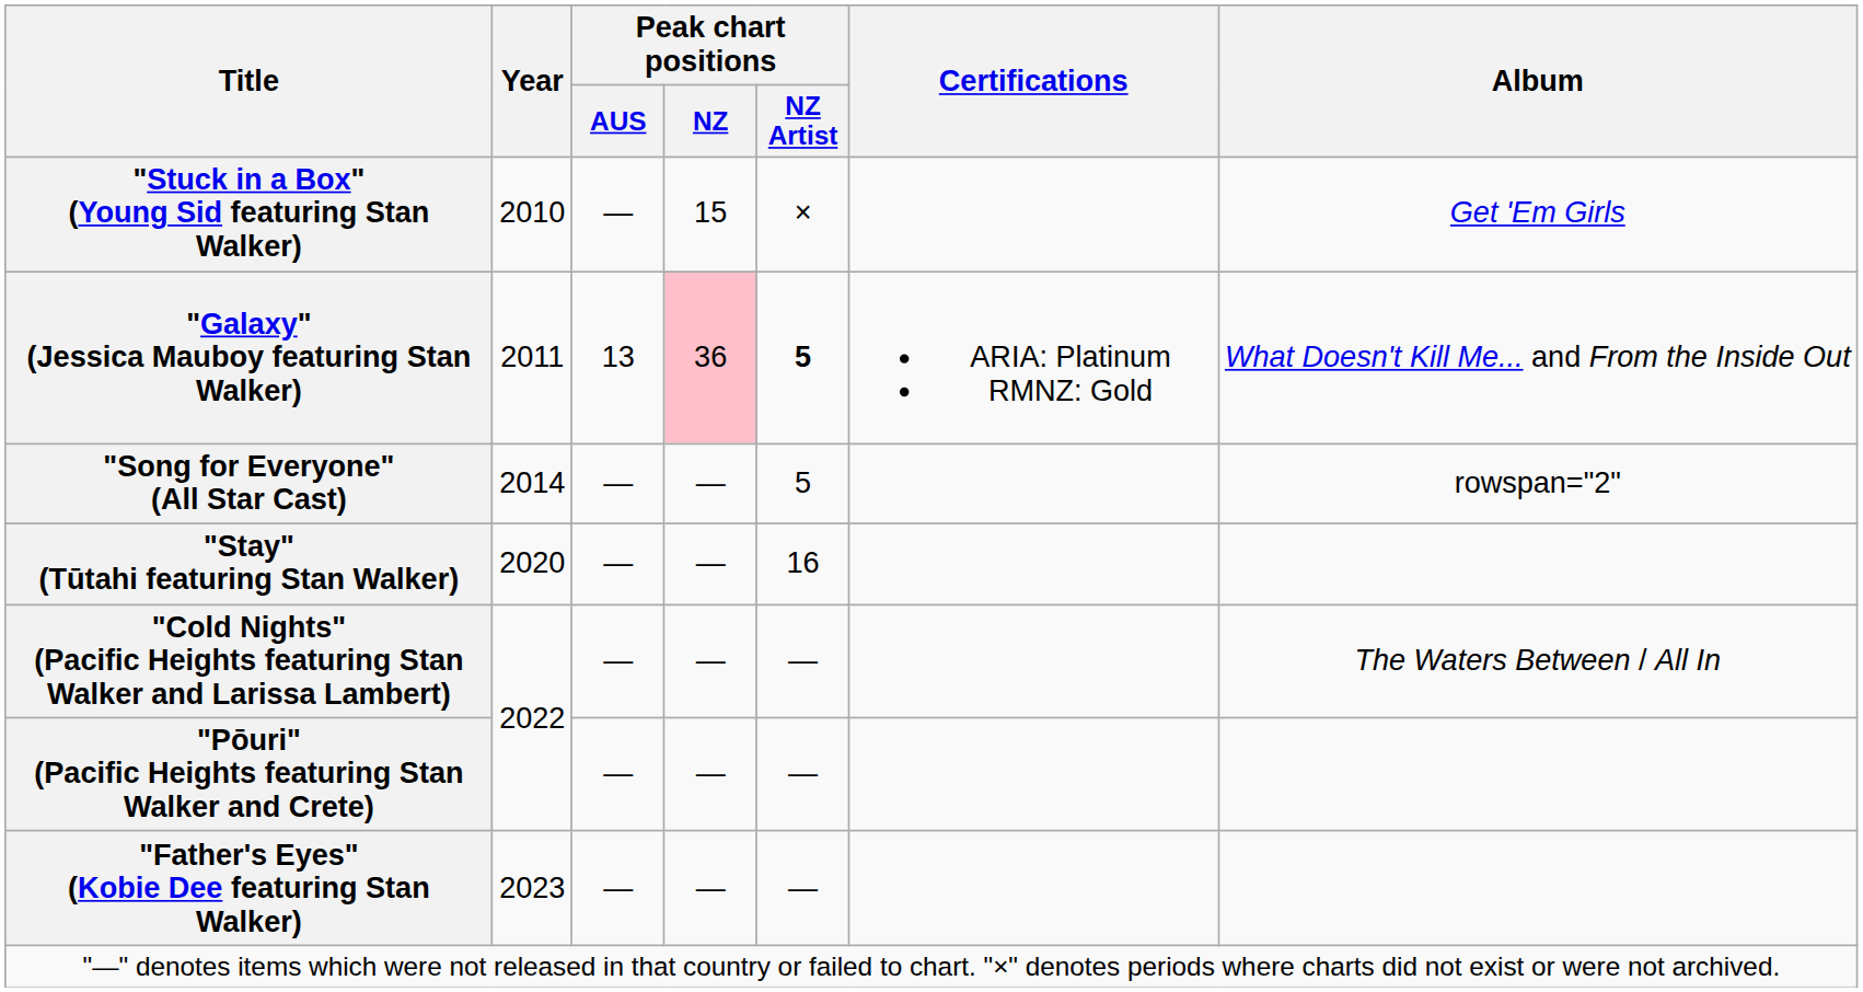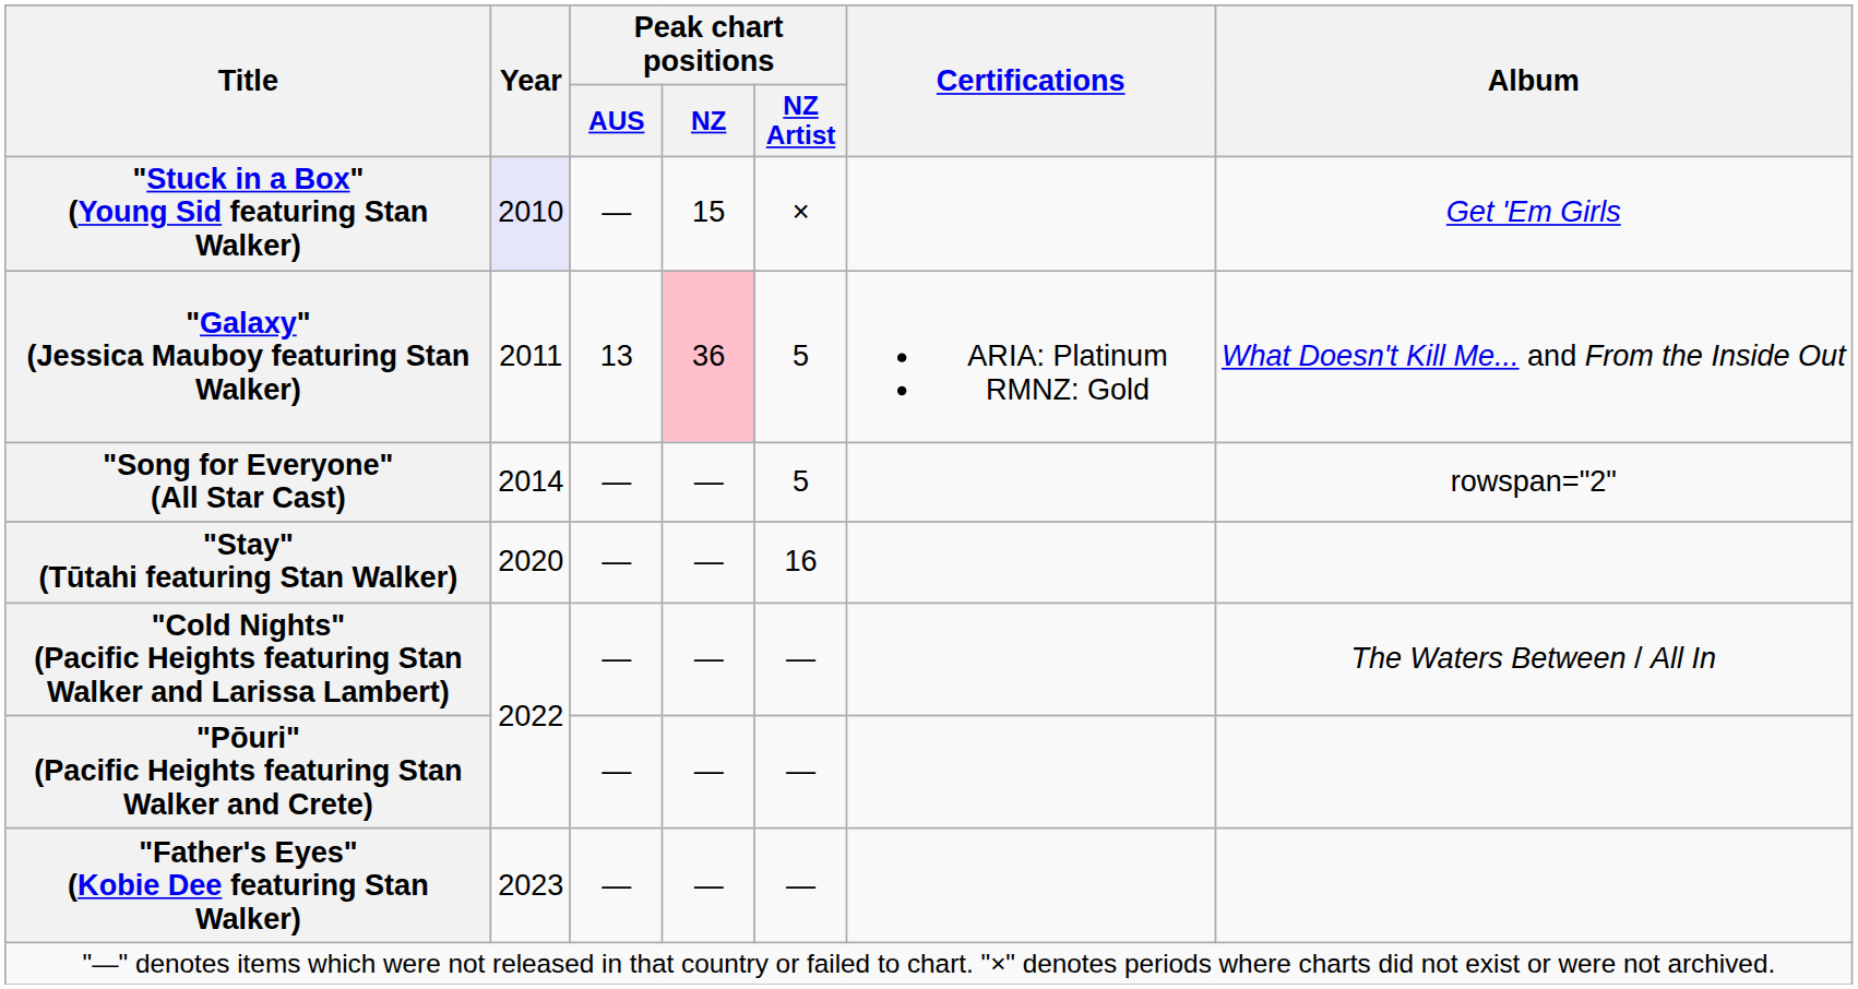"Stuck in a Box" (Young Sid featuring Stan Walker) | Year: no background -> lavender background
"Galaxy" (Jessica Mauboy featuring Stan Walker) | Peak chart positions / NZ Artist: bold -> normal
